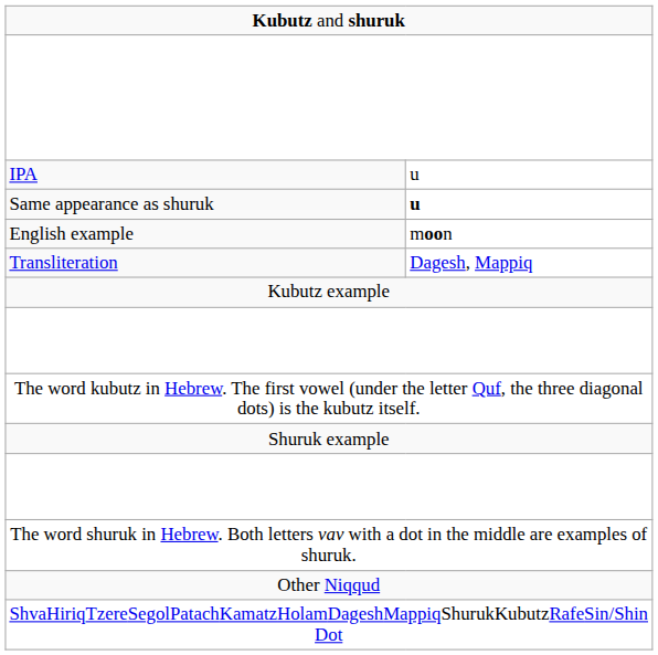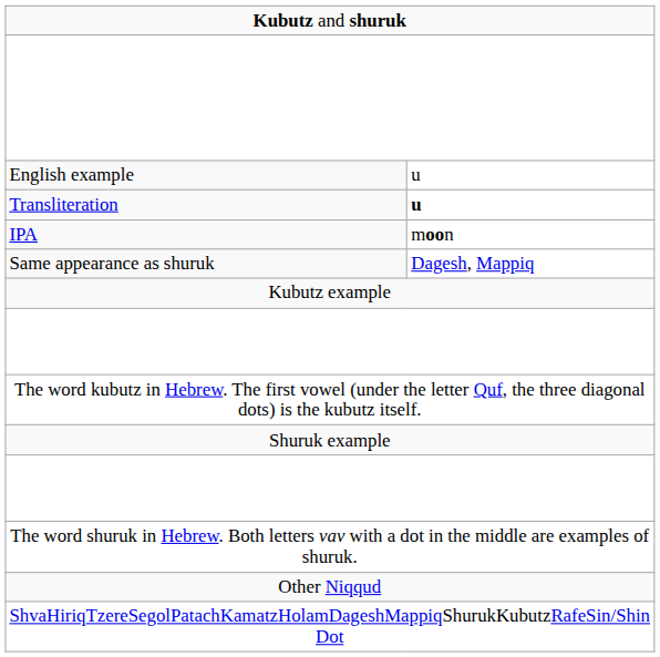row 3 | column 1: IPA -> English example
row 4 | column 1: Same appearance as shuruk -> Transliteration
row 5 | column 1: English example -> IPA
row 6 | column 1: Transliteration -> Same appearance as shuruk
